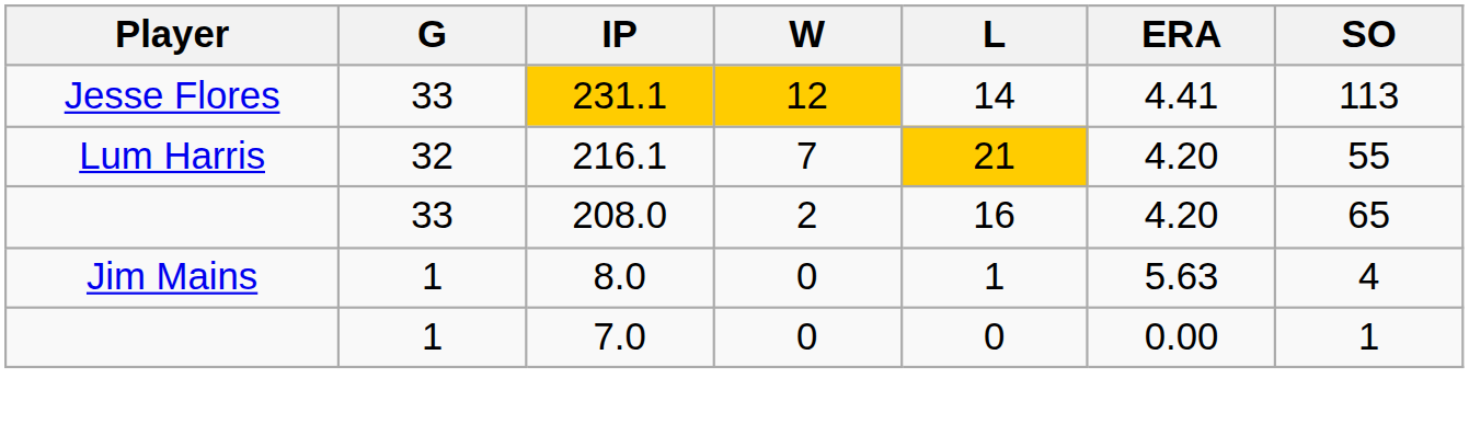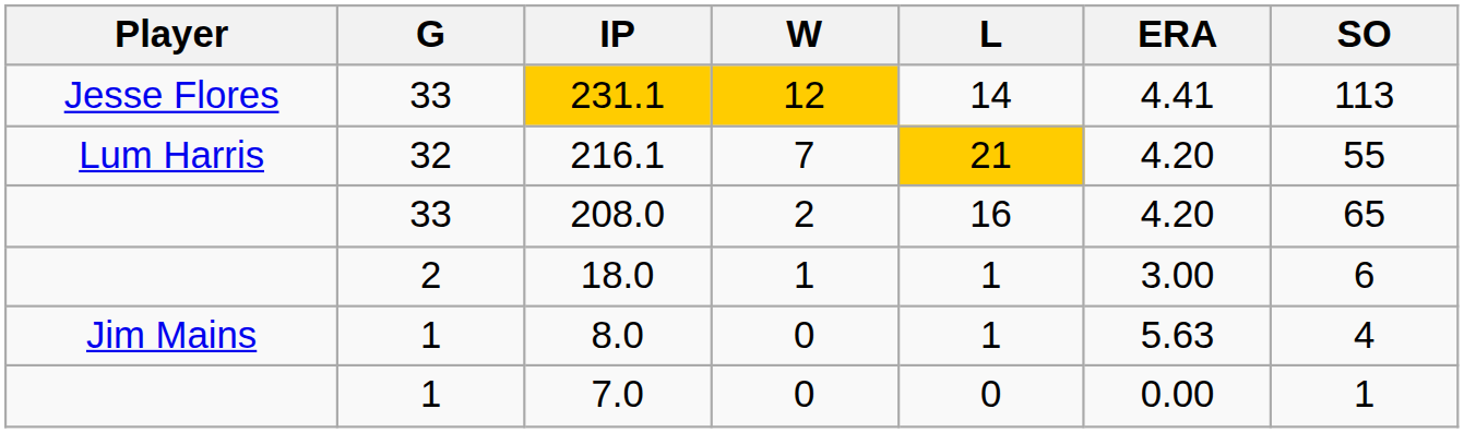+ row: 2 | 18.0 | 1 | 1 | 3.00 | 6
